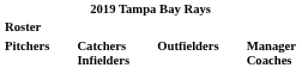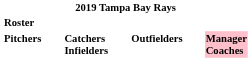Pitchers | column 4: no background -> pink background
